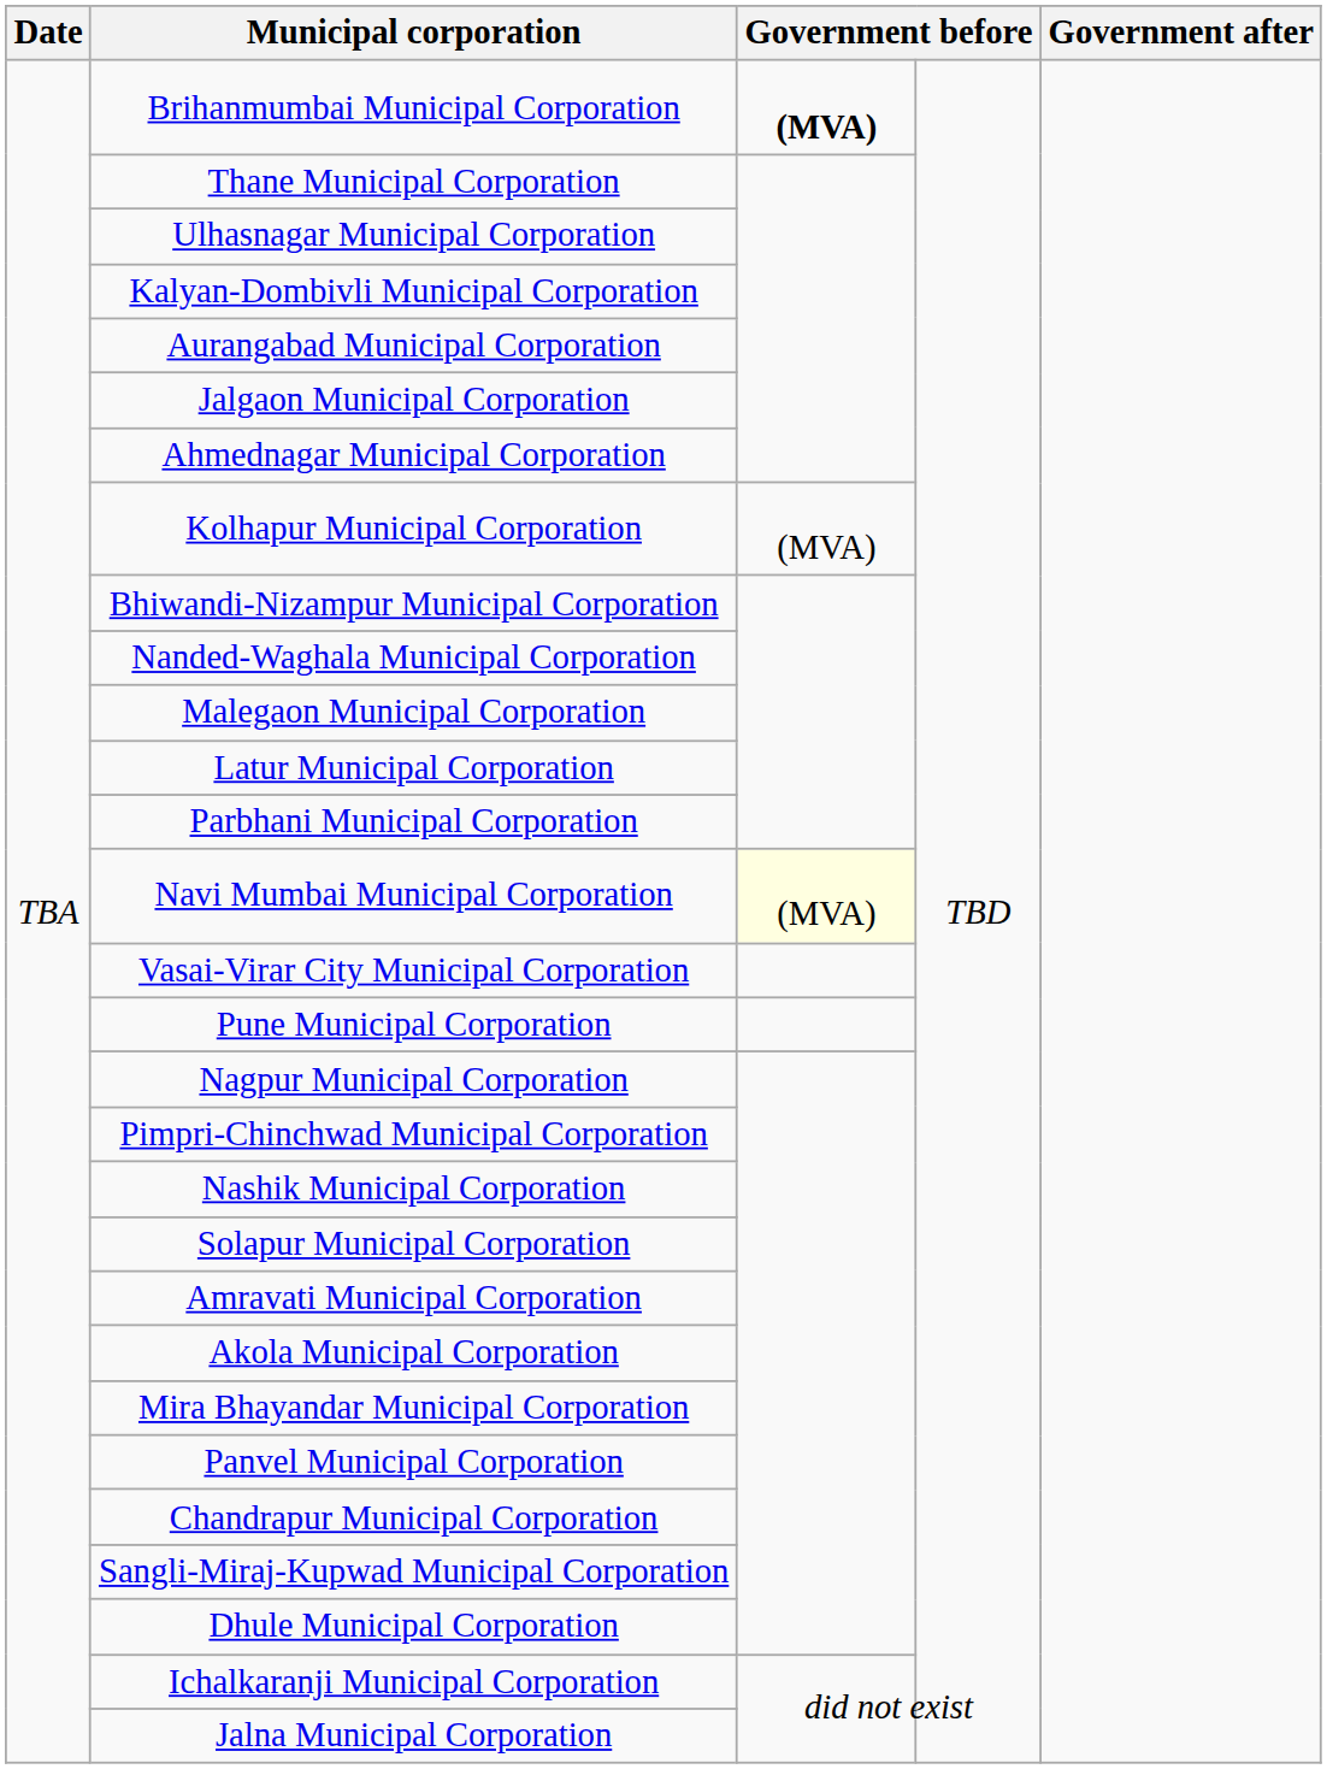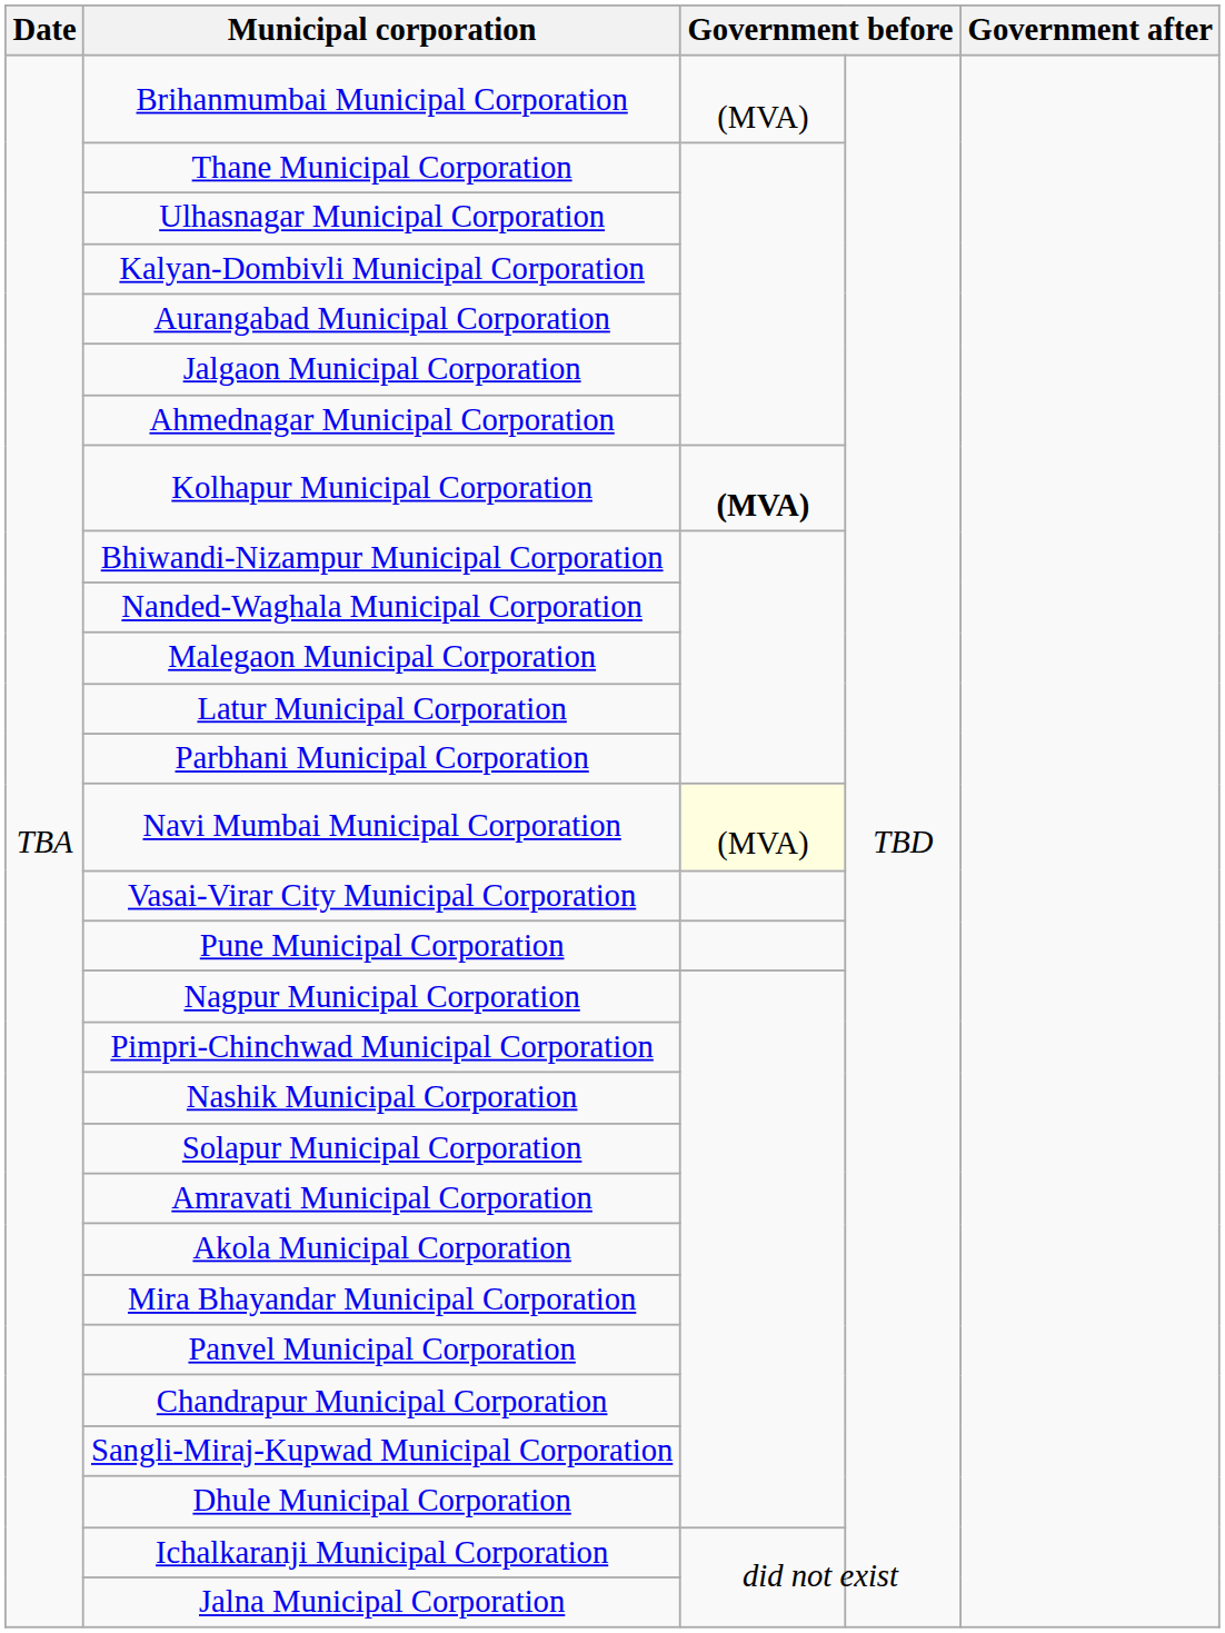Brihanmumbai Municipal Corporation | column 3: bold -> normal
Kolhapur Municipal Corporation | column 3: normal -> bold
